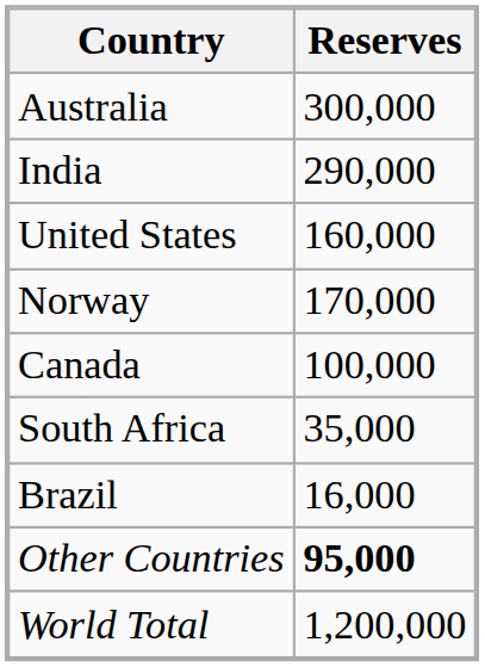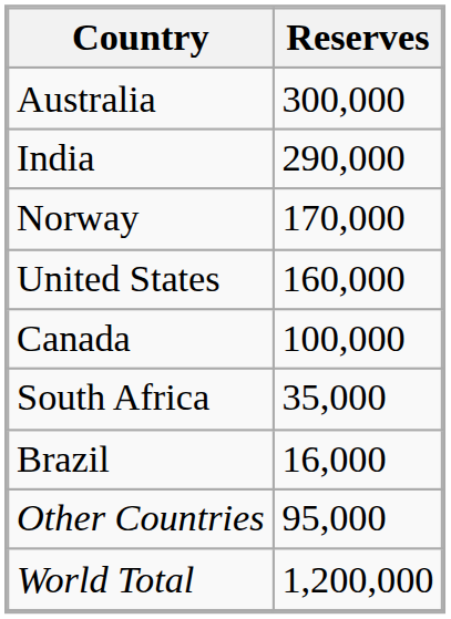rows swapped: Norway <-> United States
Other Countries | Reserves: bold -> normal
